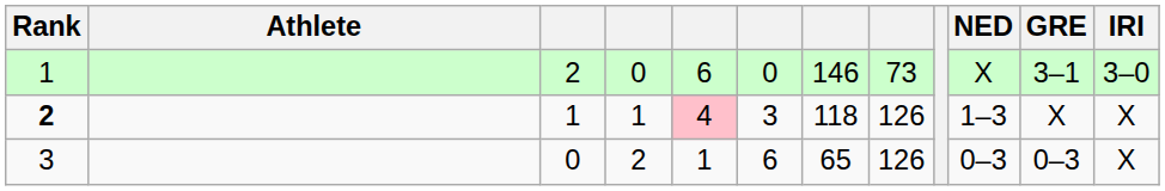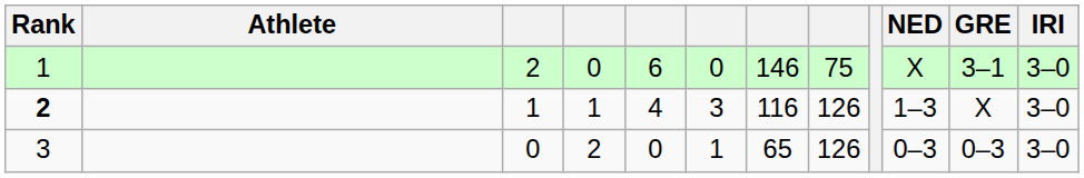row 2 | column 8: 73 -> 75
row 3 | column 5: pink background -> no background
row 3 | column 7: 118 -> 116
row 3 | IRI: X -> 3–0
row 4 | column 5: 1 -> 0
row 4 | column 6: 6 -> 1
row 4 | IRI: X -> 3–0
